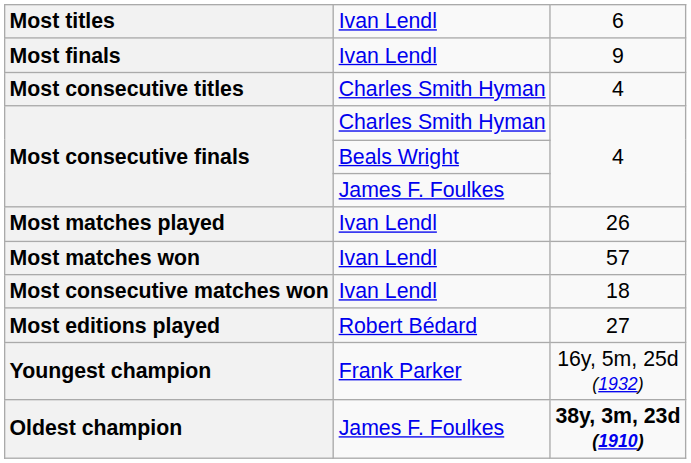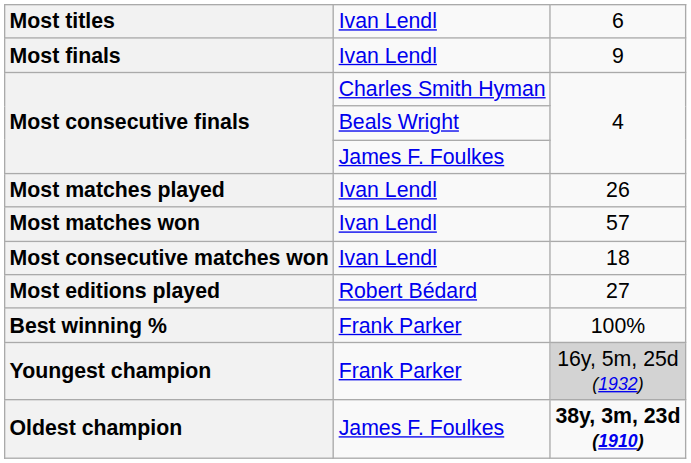- row: Most consecutive titles | Charles Smith Hyman | 4
+ row: Best winning % | Frank Parker | 100%
Youngest champion | column 3: no background -> lightgrey background
